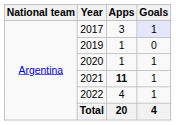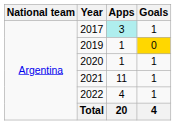2017 | Apps: no background -> paleturquoise background
2017 | Goals: lavender background -> no background
2019 | Goals: no background -> gold background
2021 | Apps: bold -> normal
